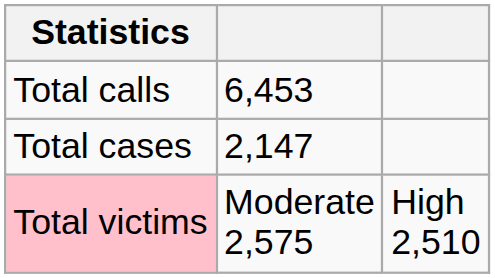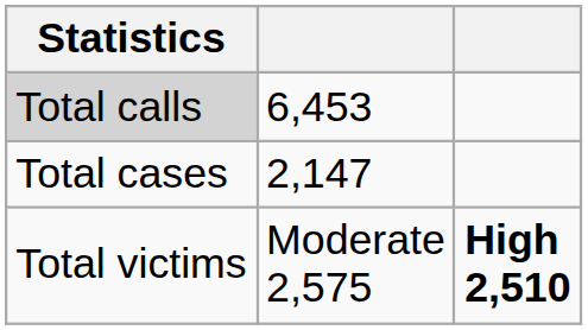row 2 | Statistics: no background -> lightgrey background
row 4 | Statistics: pink background -> no background
row 4 | column 3: normal -> bold
